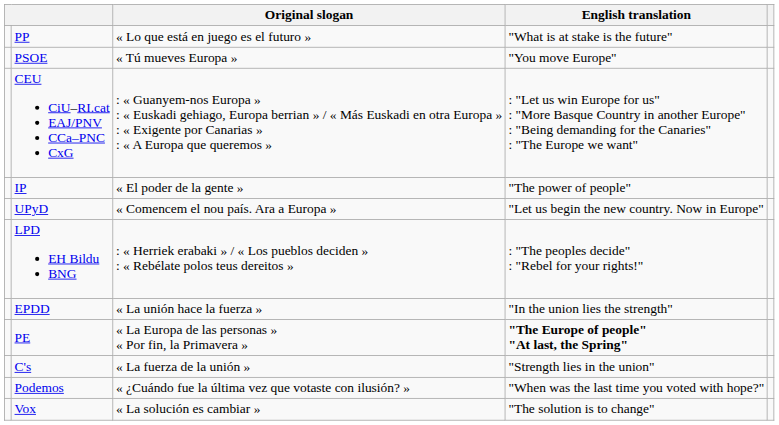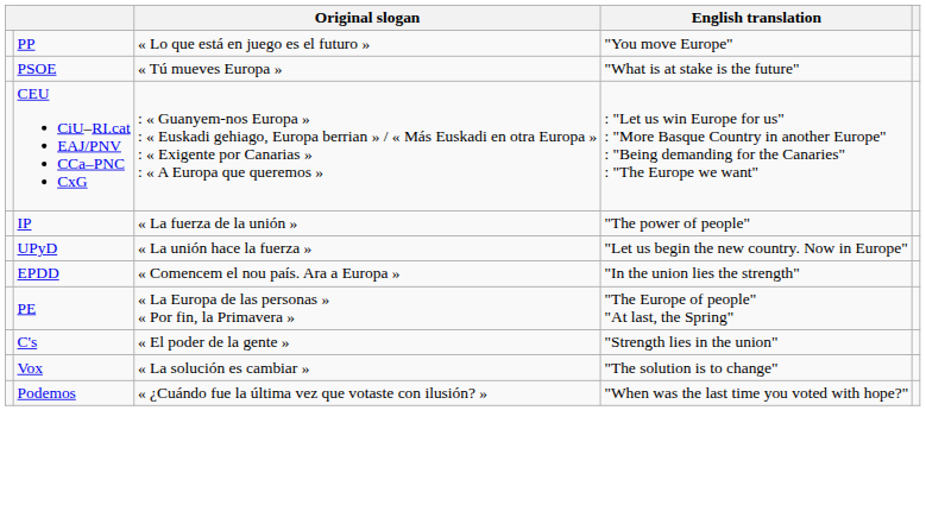PP | English translation: "What is at stake is the future" -> "You move Europe"
PSOE | English translation: "You move Europe" -> "What is at stake is the future"
IP | Original slogan: « El poder de la gente » -> « La fuerza de la unión »
UPyD | Original slogan: « Comencem el nou país. Ara a Europa » -> « La unión hace la fuerza »
- row: LPD EH Bildu BNG | : « Herriek erabaki » / « Los pueblos deciden » : « Rebélate polos teus dereitos » | : "The peoples decide" : "Rebel for your rights!"
EPDD | Original slogan: « La unión hace la fuerza » -> « Comencem el nou país. Ara a Europa »
PE | English translation: bold -> normal
C's | Original slogan: « La fuerza de la unión » -> « El poder de la gente »
rows swapped: Vox <-> Podemos
